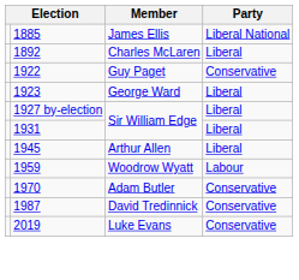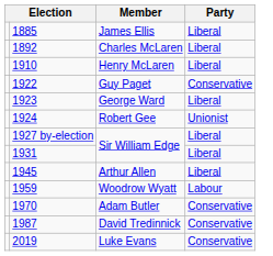James Ellis | Party: Liberal National -> Liberal
+ row: 1910 | Henry McLaren | Liberal
+ row: 1924 | Robert Gee | Unionist
